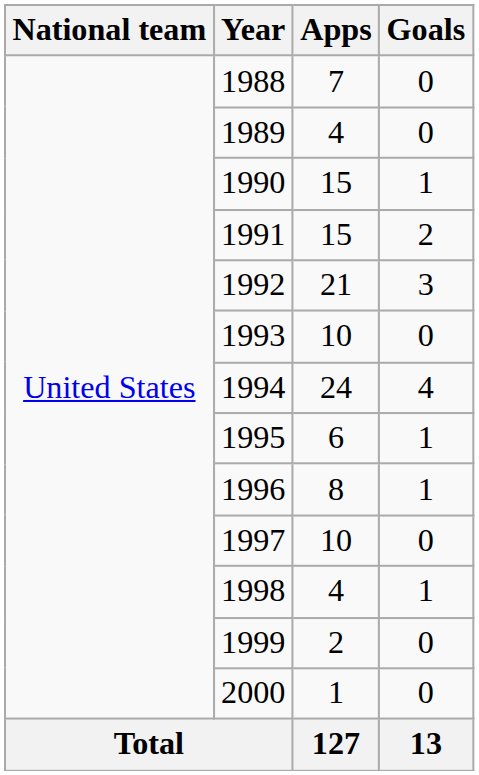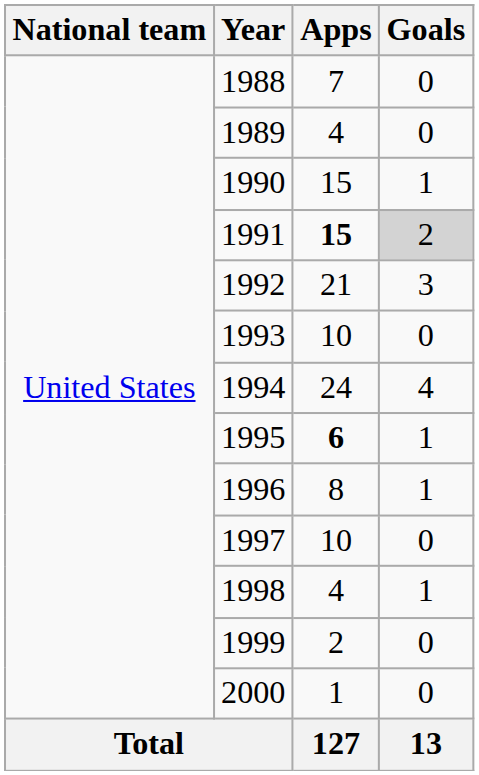1991 | Apps: normal -> bold
1991 | Goals: no background -> lightgrey background
1995 | Apps: normal -> bold
